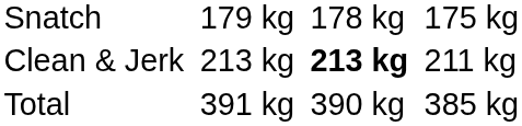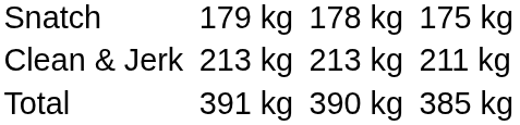Clean & Jerk | column 3: bold -> normal
